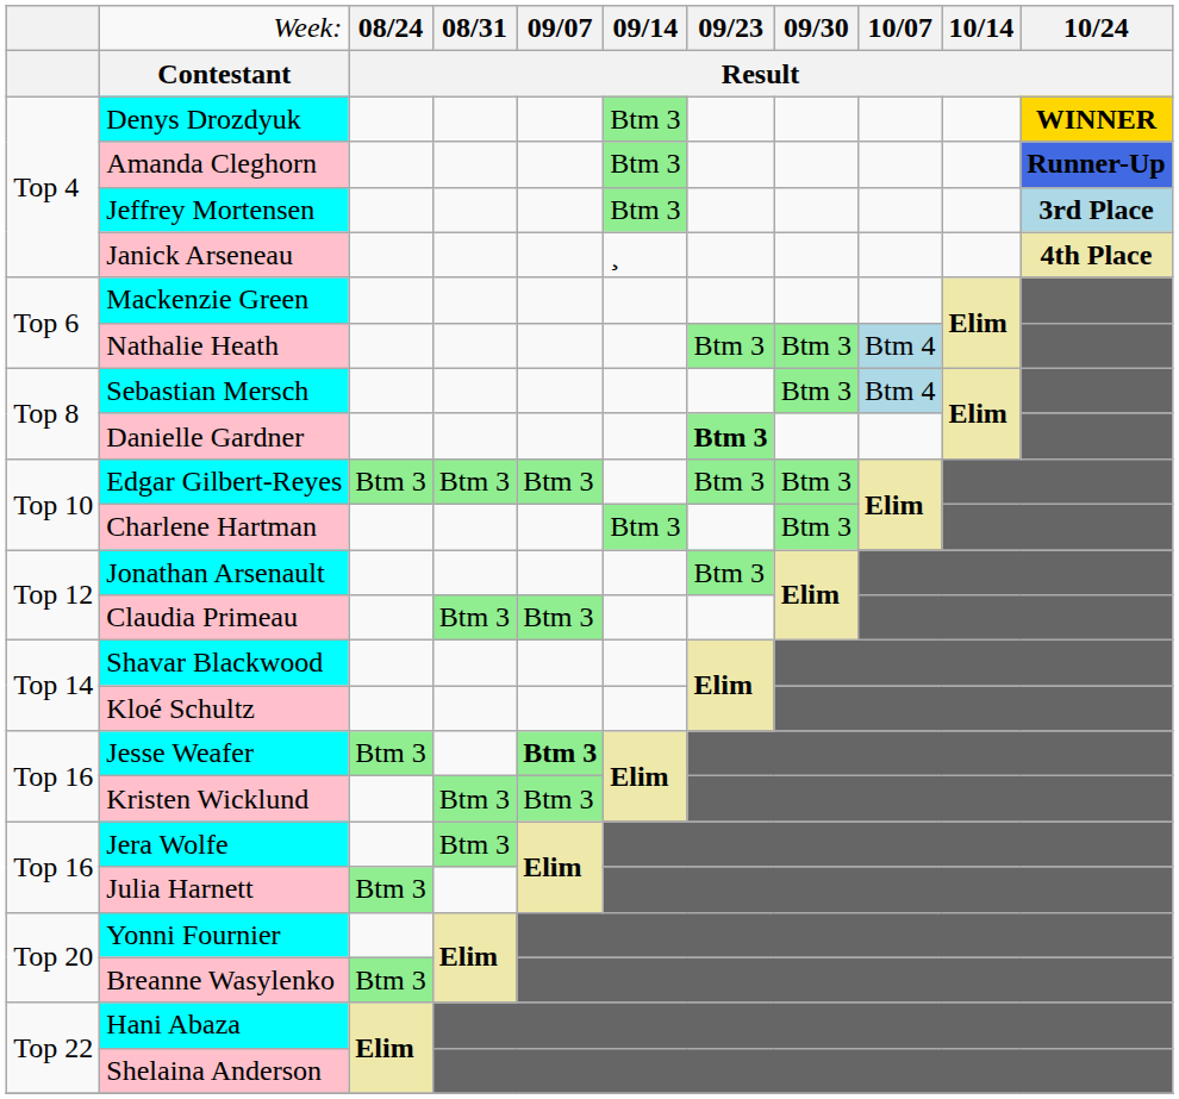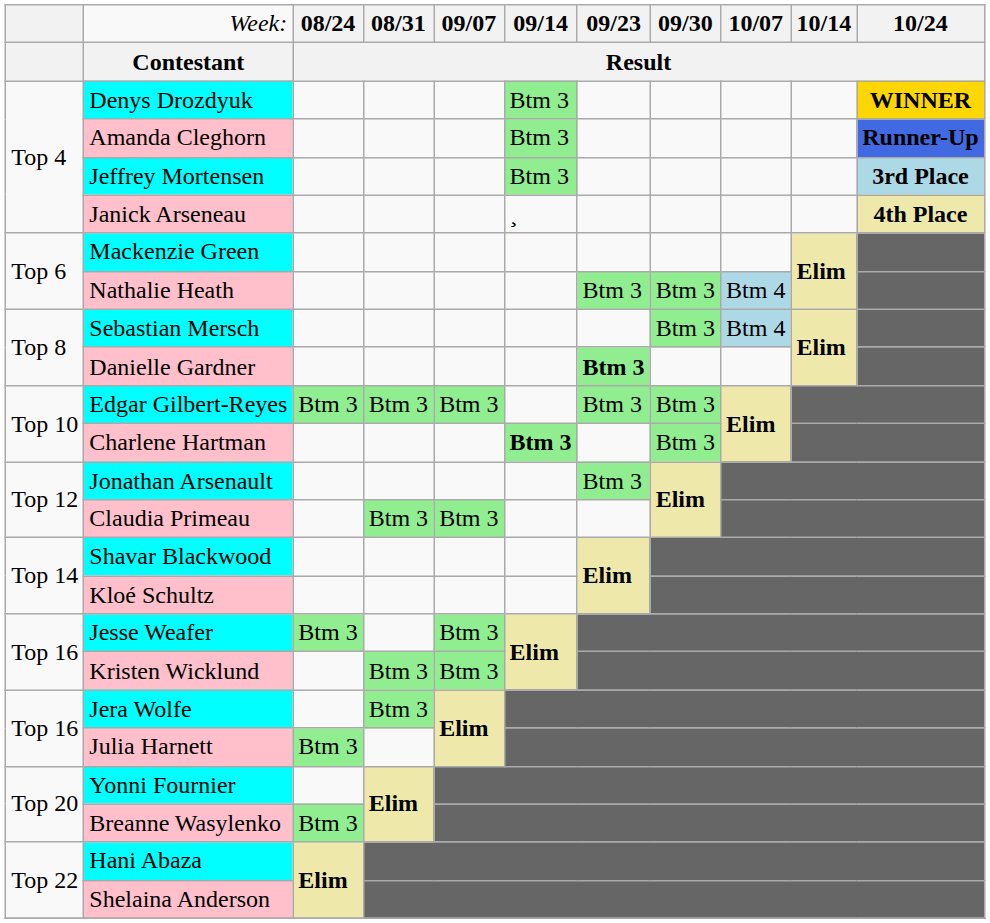Charlene Hartman | column 6: normal -> bold
Jesse Weafer | column 5: bold -> normal
